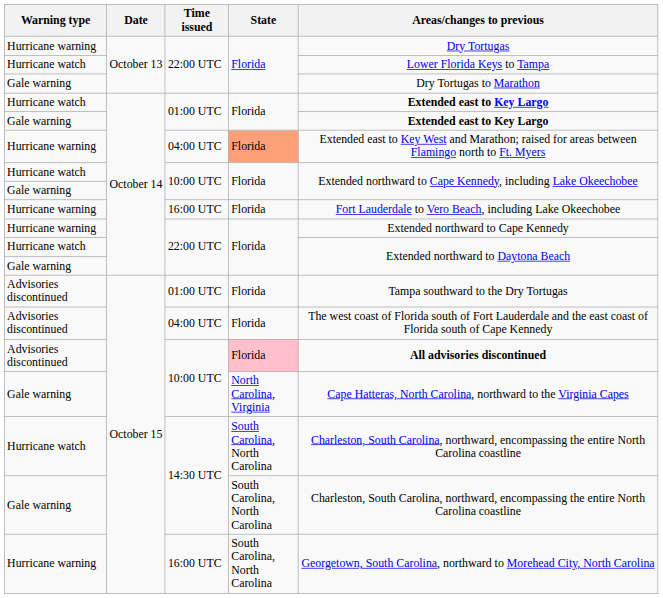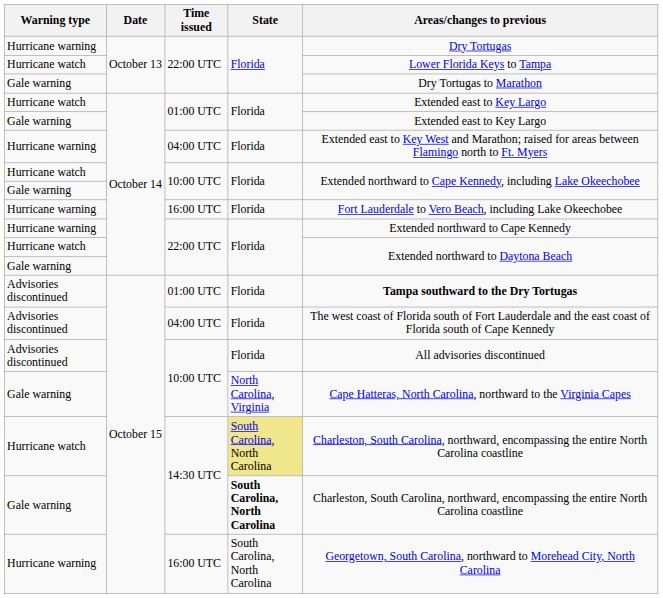Hurricane watch / 01:00 UTC | Areas/changes to previous: bold -> normal
Gale warning / 01:00 UTC | Areas/changes to previous: bold -> normal
Hurricane warning / 04:00 UTC | State: lightsalmon background -> no background
Advisories discontinued / 01:00 UTC | Areas/changes to previous: normal -> bold
Advisories discontinued / 10:00 UTC | State: pink background -> no background
Advisories discontinued / 10:00 UTC | Areas/changes to previous: bold -> normal
Hurricane watch / 14:30 UTC | State: no background -> khaki background
Gale warning / 14:30 UTC | State: normal -> bold
